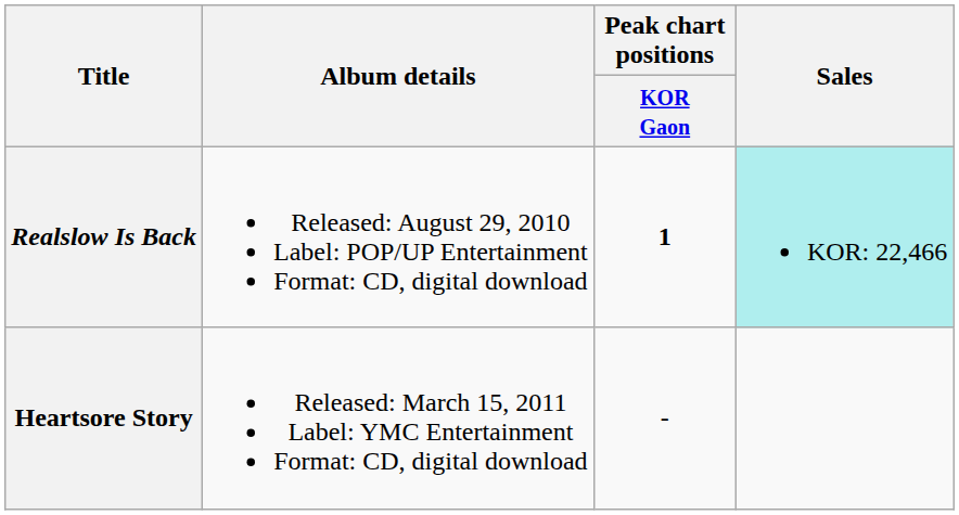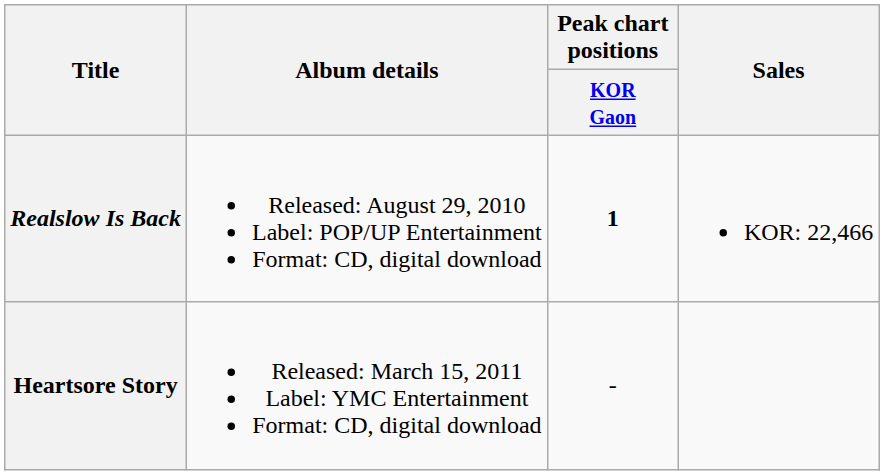Realslow Is Back | Sales: paleturquoise background -> no background
